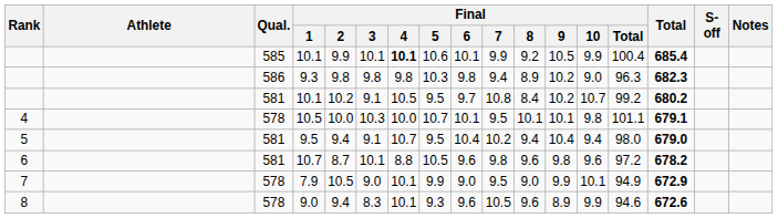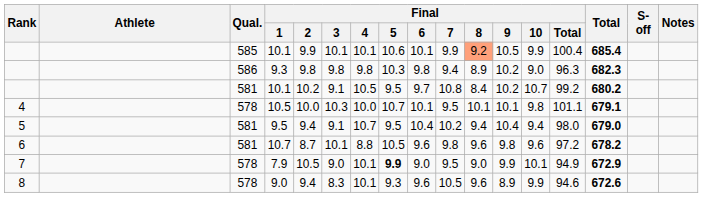585 / 10.1 | Final / 4: bold -> normal
585 / 10.1 | Final / 8: no background -> lightsalmon background
7.9 | Final / 5: normal -> bold
